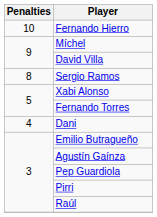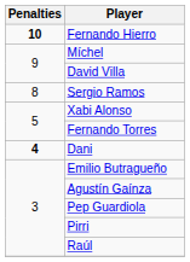Fernando Hierro | Penalties: normal -> bold
Dani | Penalties: normal -> bold
